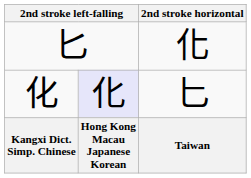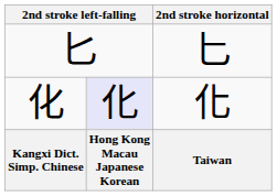row 2 | 2nd stroke horizontal: 化 -> 匕
row 3 | 2nd stroke horizontal: 匕 -> 化
